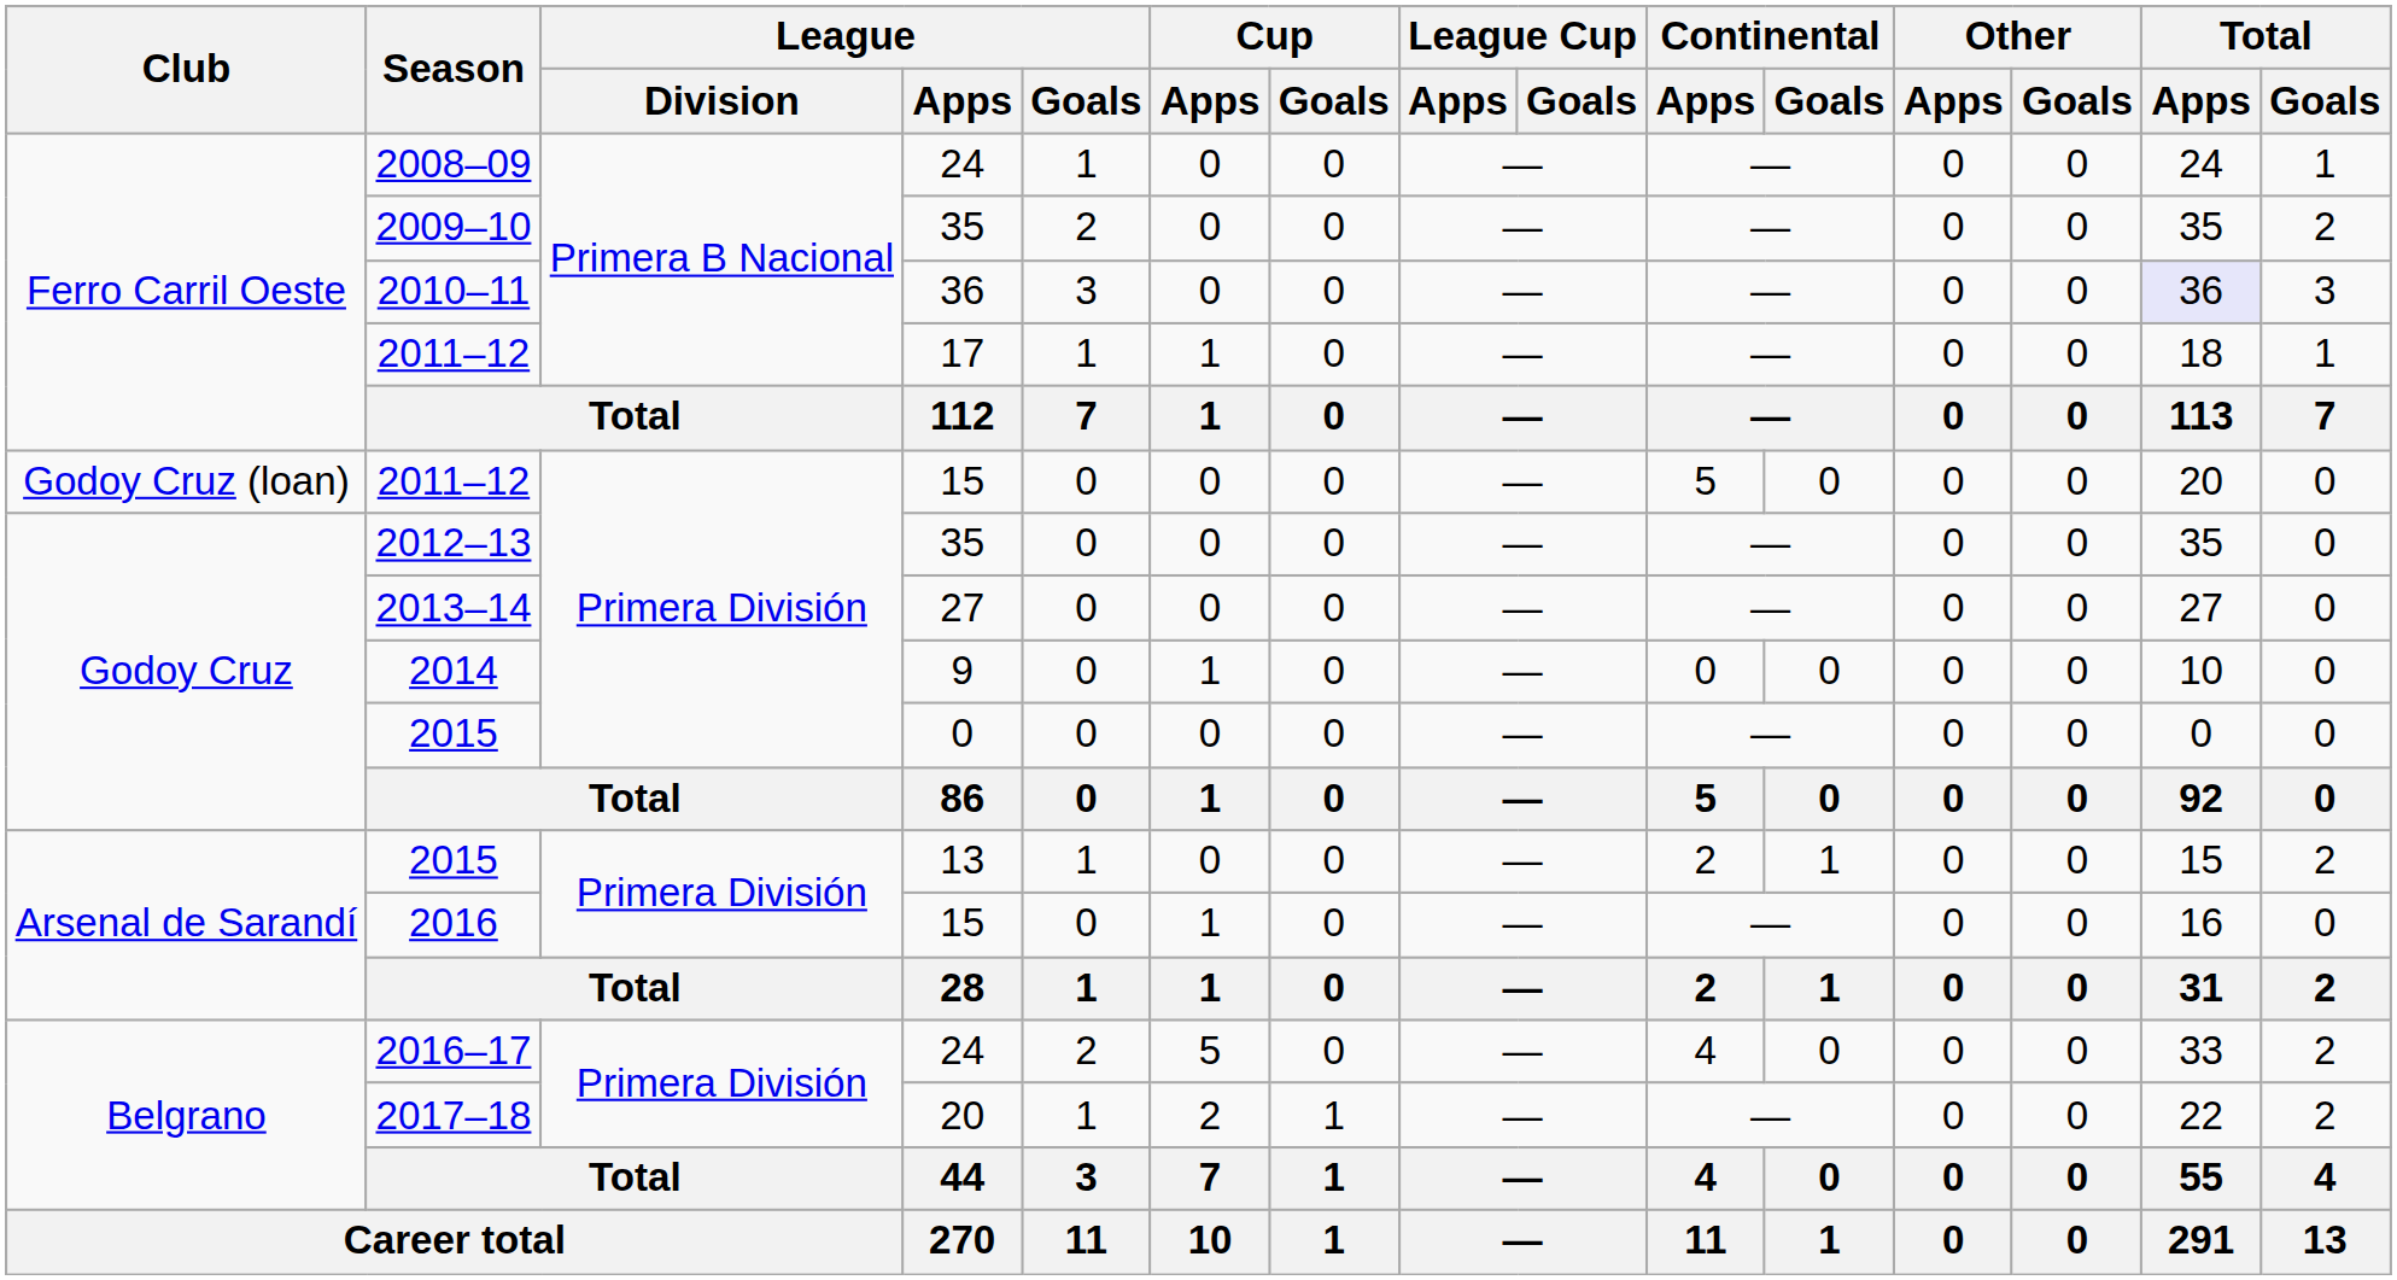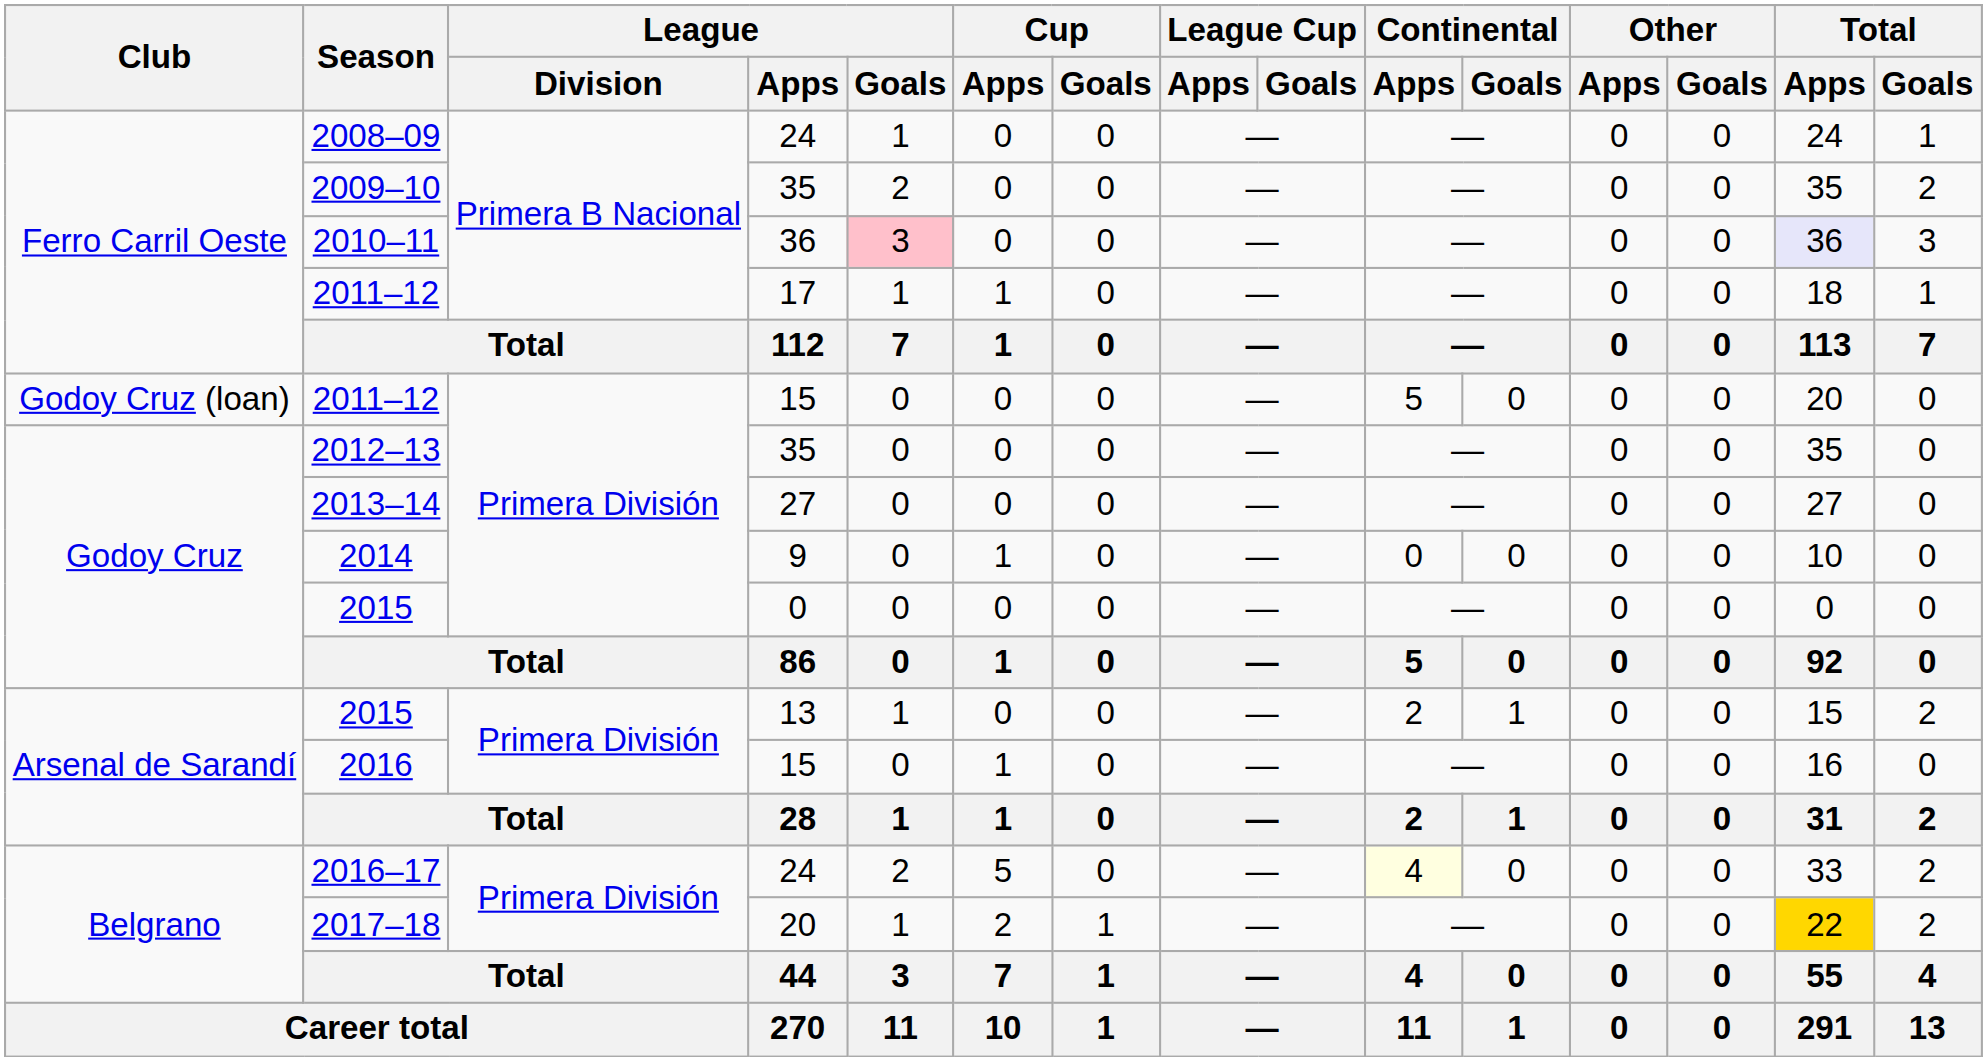2010–11 | League / Goals: no background -> pink background
2016–17 | Continental / Apps: no background -> lightyellow background
2017–18 | Total / Apps: no background -> gold background
